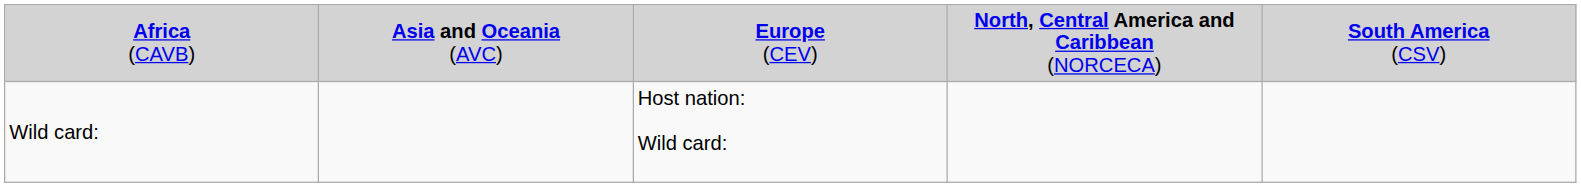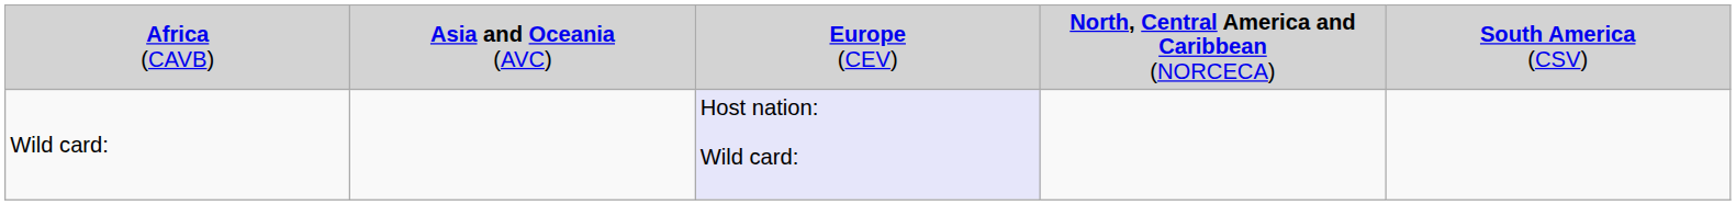Wild card: | column 3: no background -> lavender background
